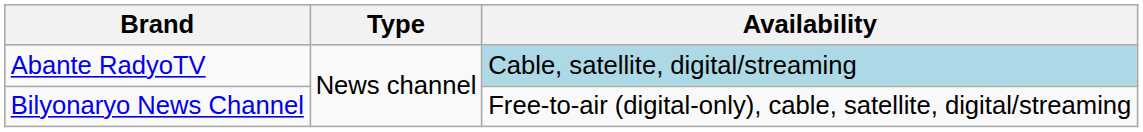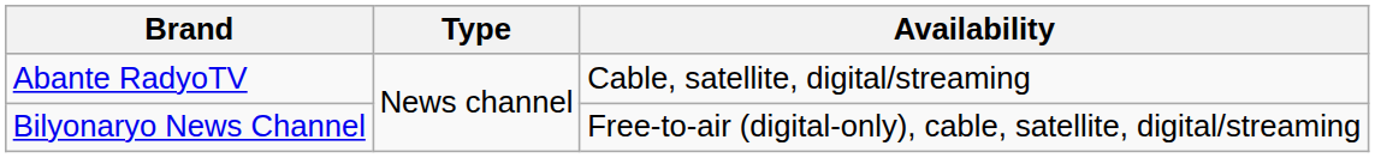Abante RadyoTV | Availability: lightblue background -> no background
